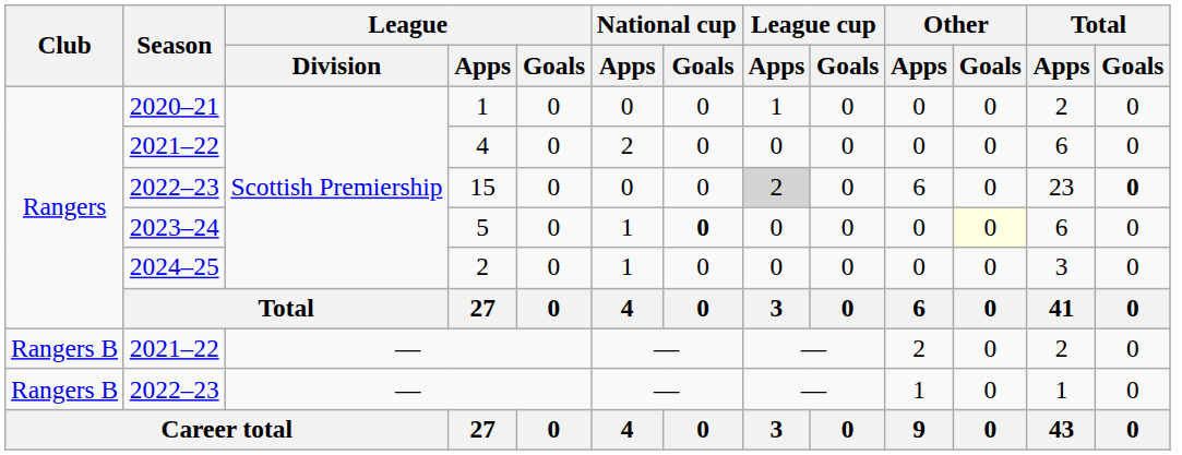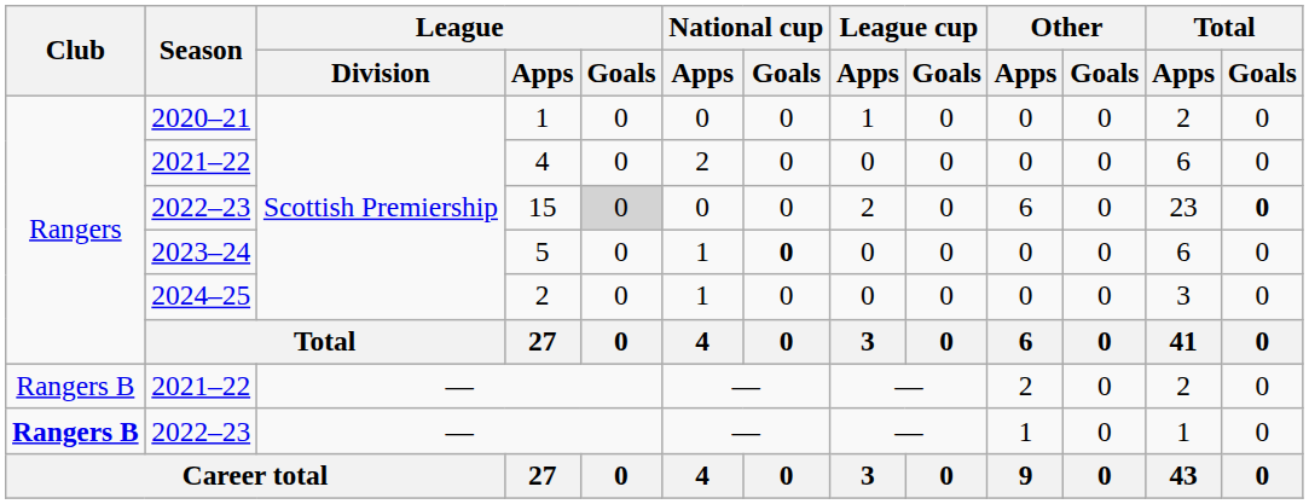15 | League / Goals: no background -> lightgrey background
15 | League cup / Apps: lightgrey background -> no background
5 | Other / Goals: lightyellow background -> no background
2022–23 / — | Club: normal -> bold
